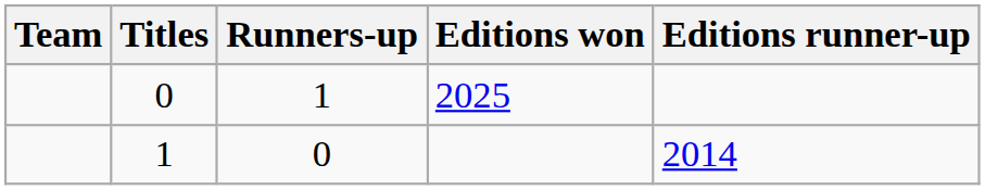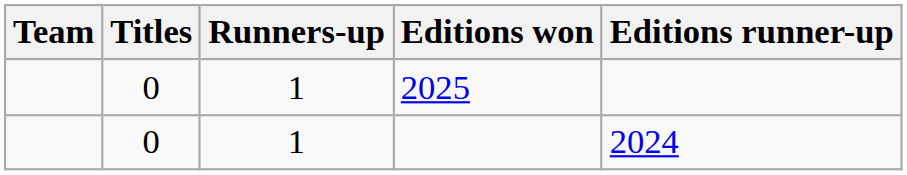row 3 | Titles: 1 -> 0
row 3 | Runners-up: 0 -> 1
row 3 | Editions runner-up: 2014 -> 2024
